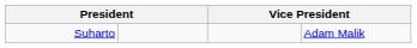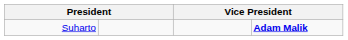Suharto | column 4: normal -> bold
